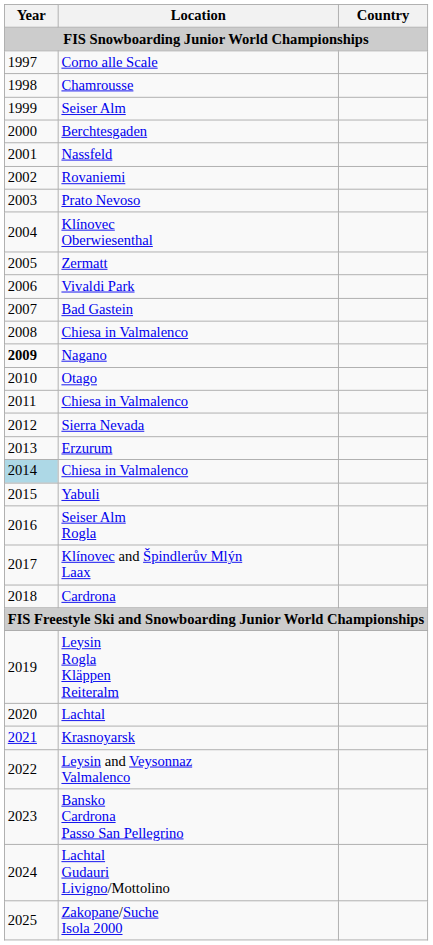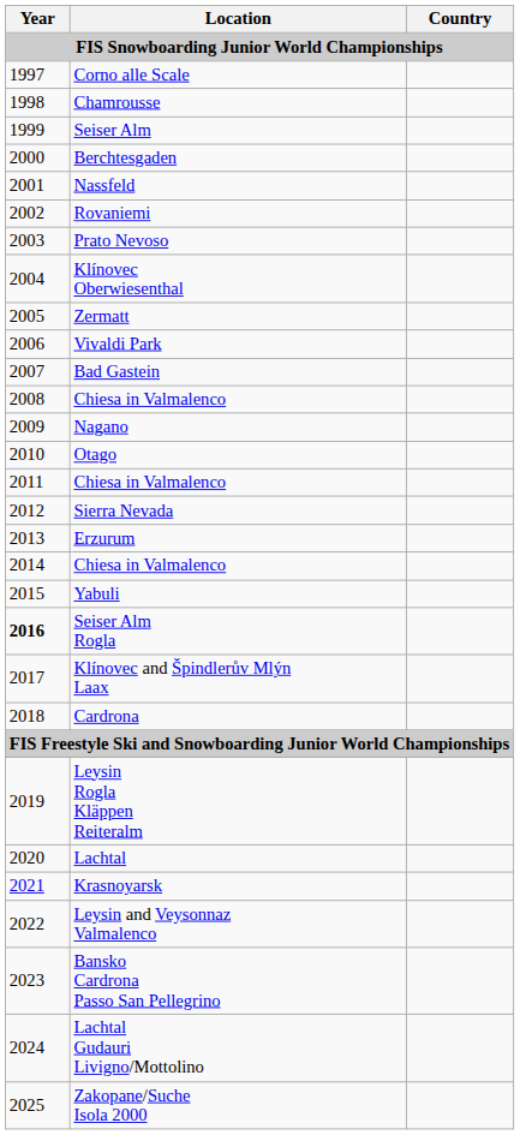Nagano | Year: bold -> normal
2014 / Chiesa in Valmalenco | Year: lightblue background -> no background
Seiser Alm Rogla | Year: normal -> bold
